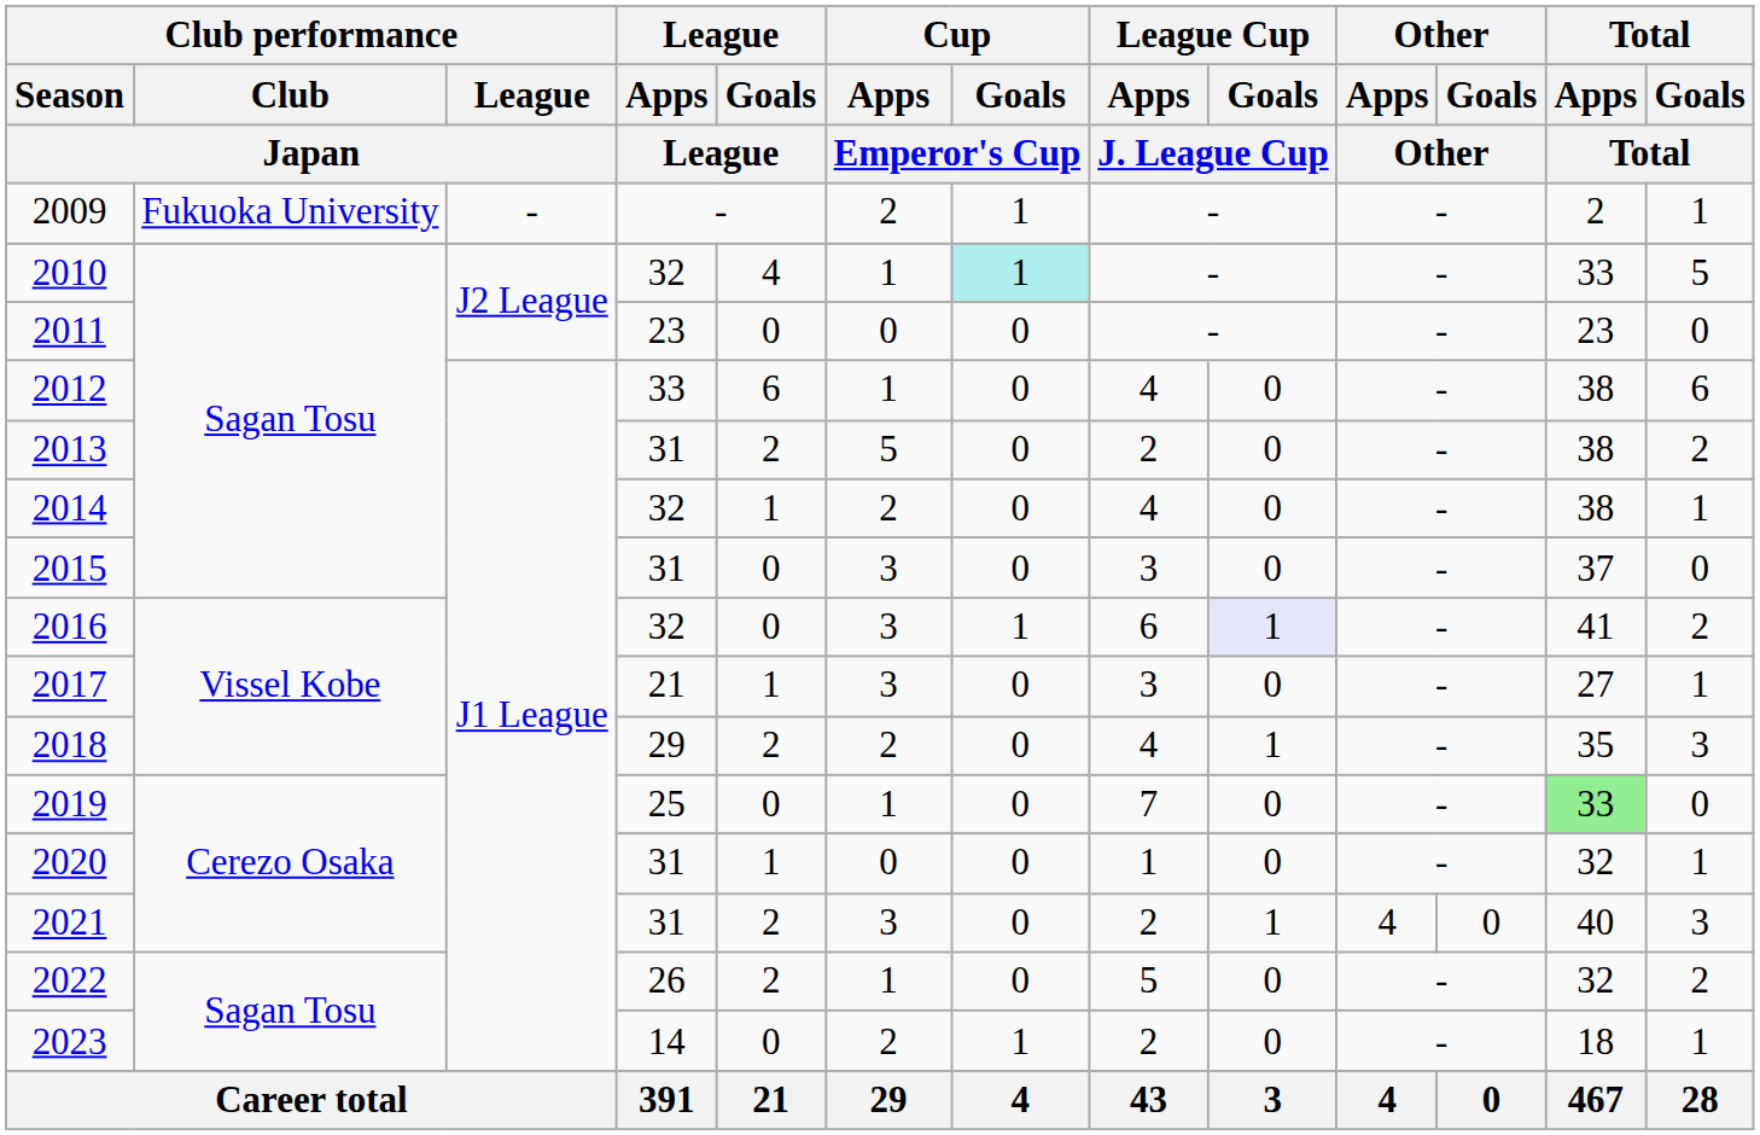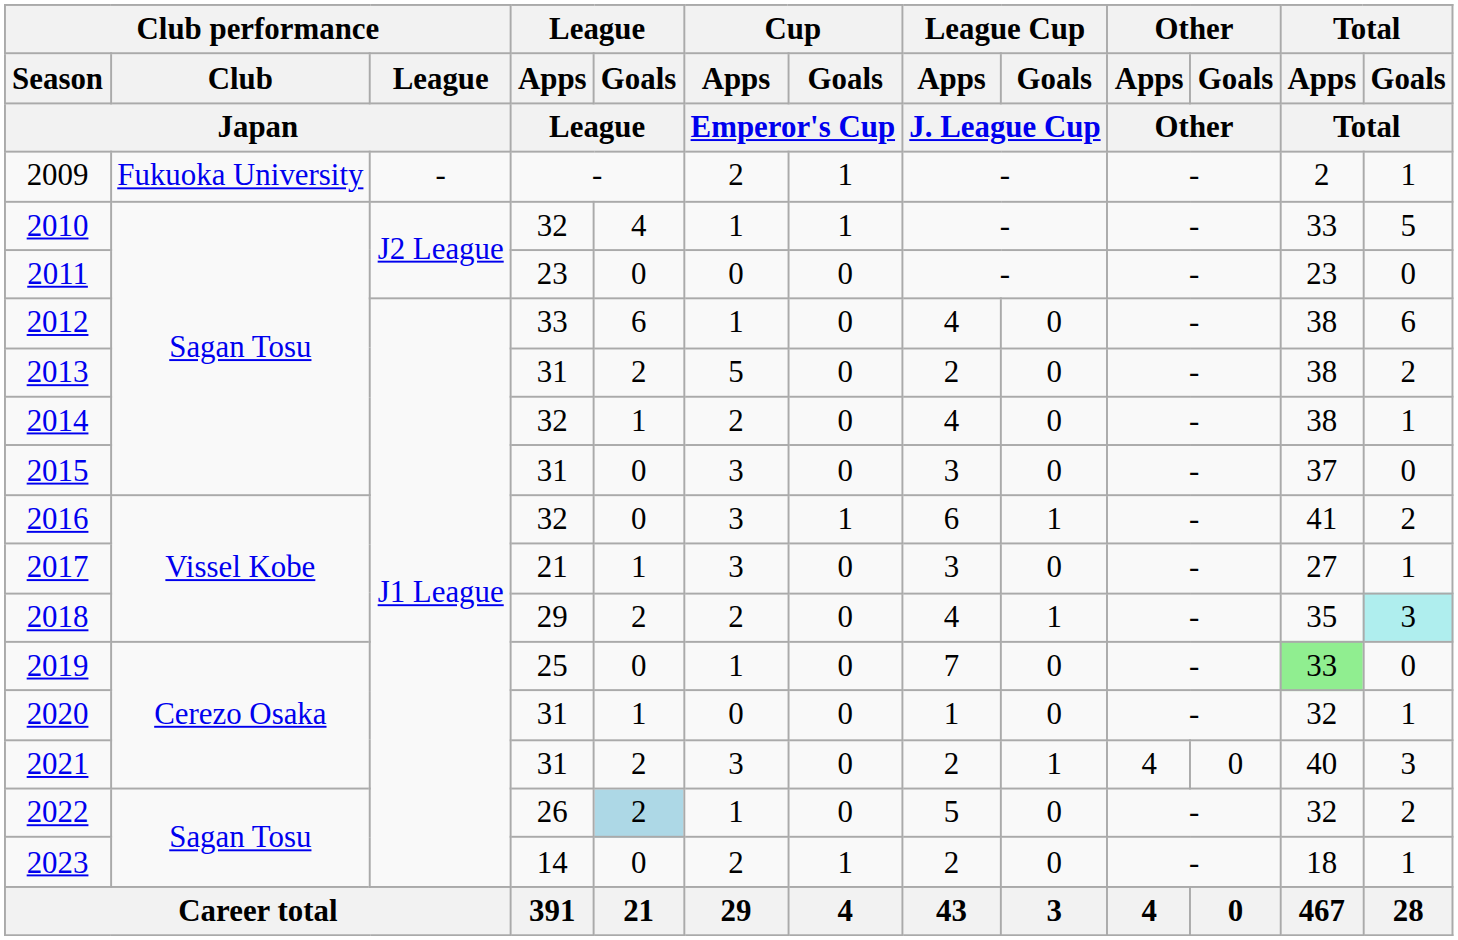2010 | Cup / Goals / Emperor's Cup: paleturquoise background -> no background
2016 | League Cup / Goals / J. League Cup: lavender background -> no background
2018 | Total / Goals / Total: no background -> paleturquoise background
2022 | League / Goals / League: no background -> lightblue background
